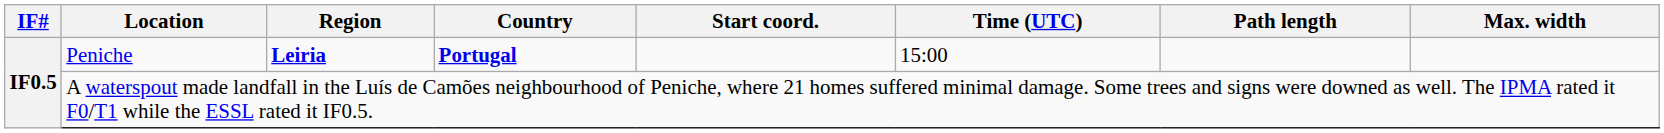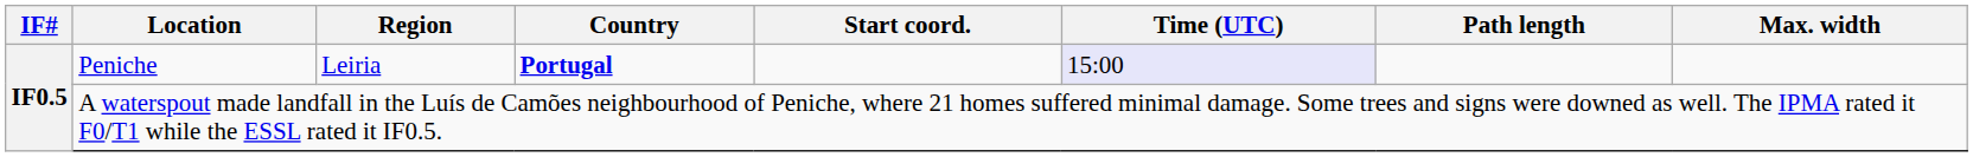Peniche | Region: bold -> normal
Peniche | Time (UTC): no background -> lavender background
